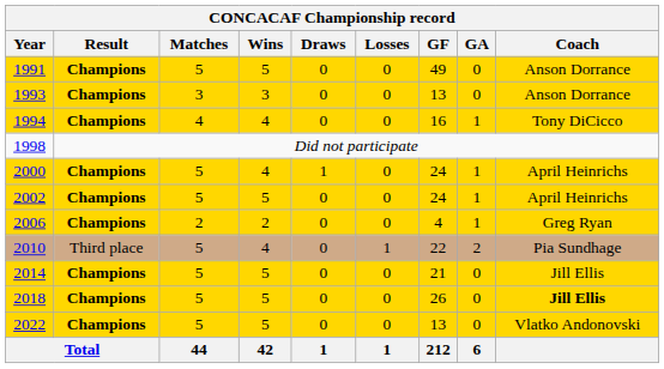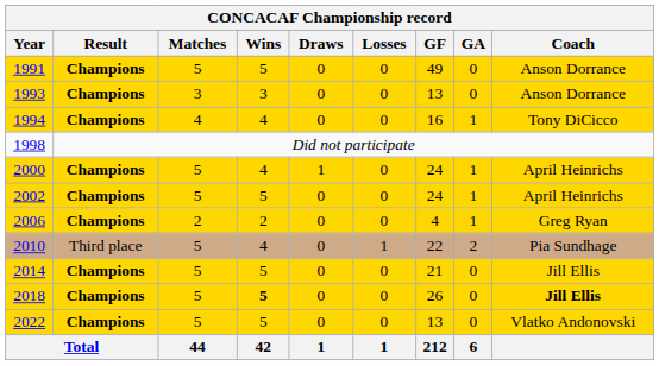2018 | Wins: normal -> bold
